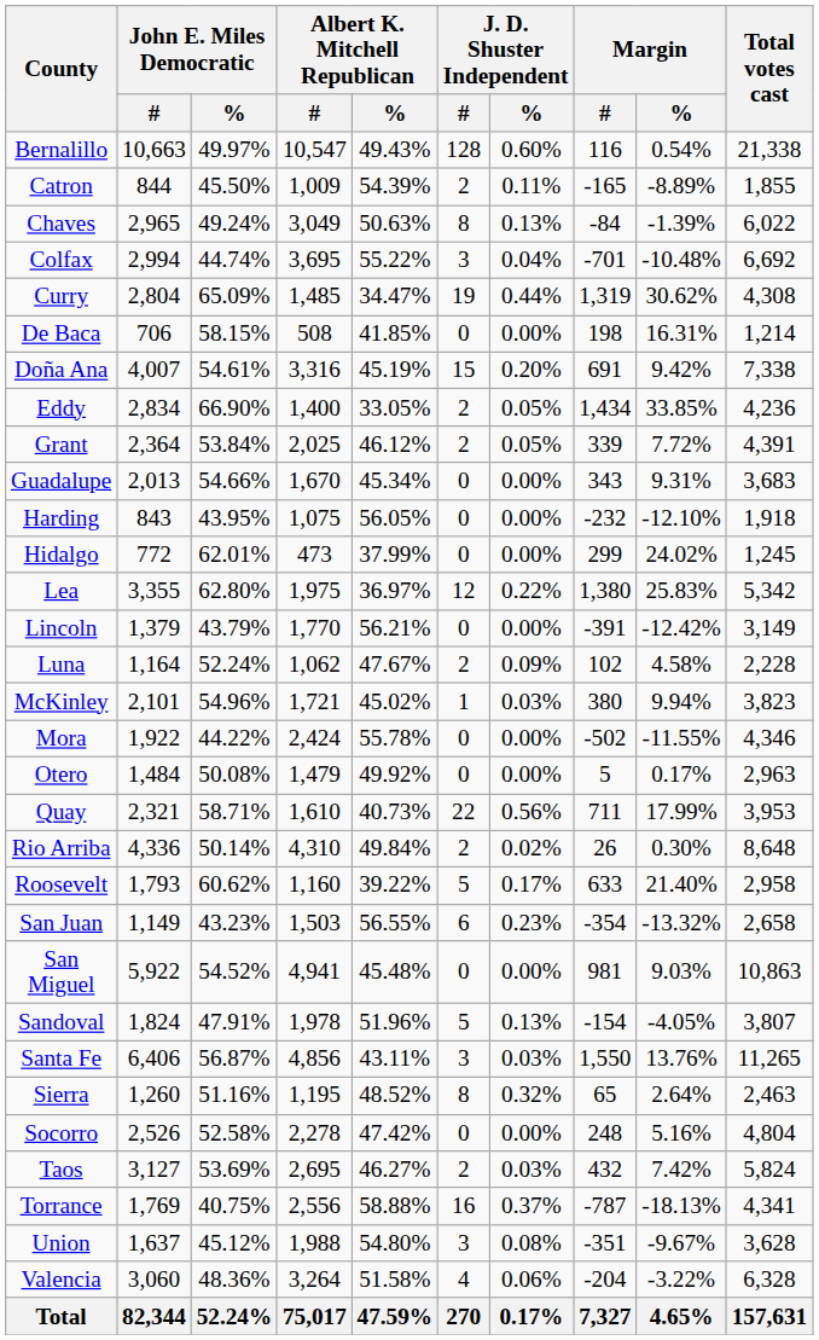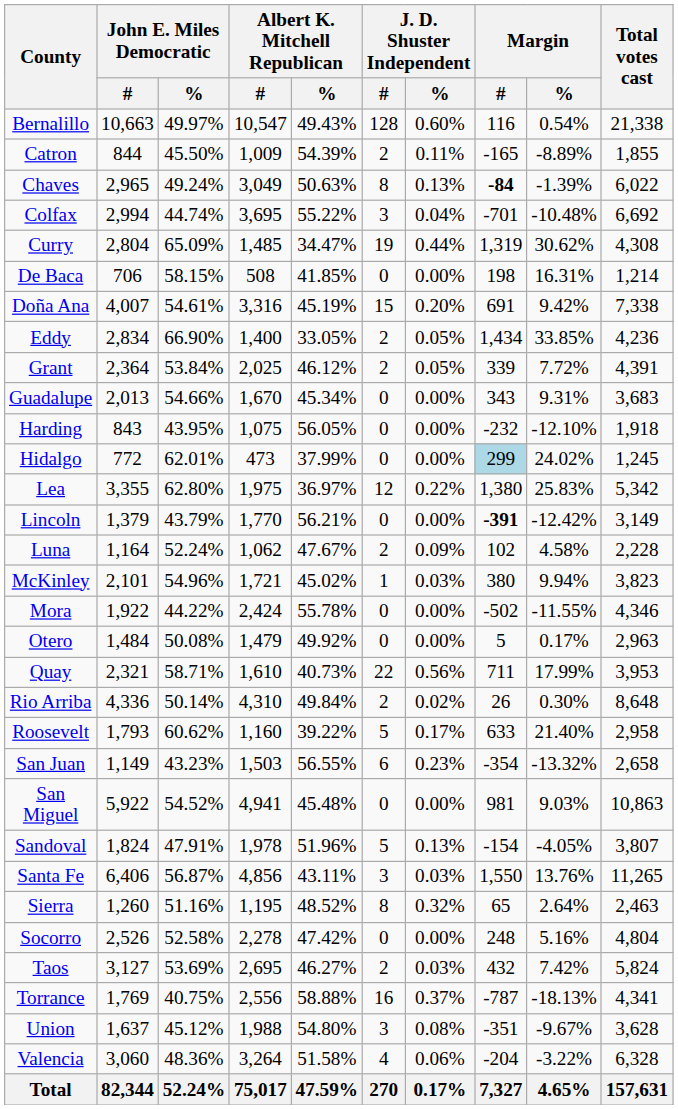Chaves | Margin / #: normal -> bold
Hidalgo | Margin / #: no background -> lightblue background
Lincoln | Margin / #: normal -> bold
